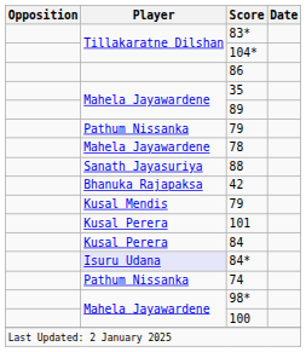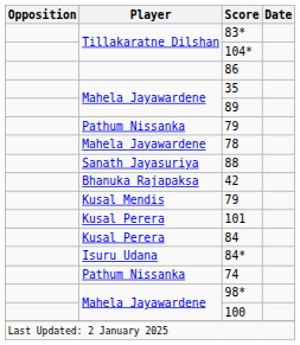84* | Player: lavender background -> no background
